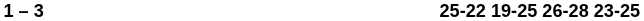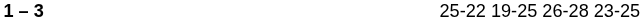row 1 | column 2: bold -> normal
